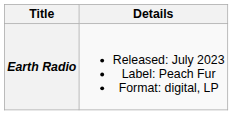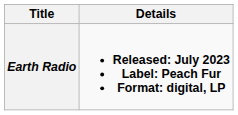Earth Radio | Details: normal -> bold
